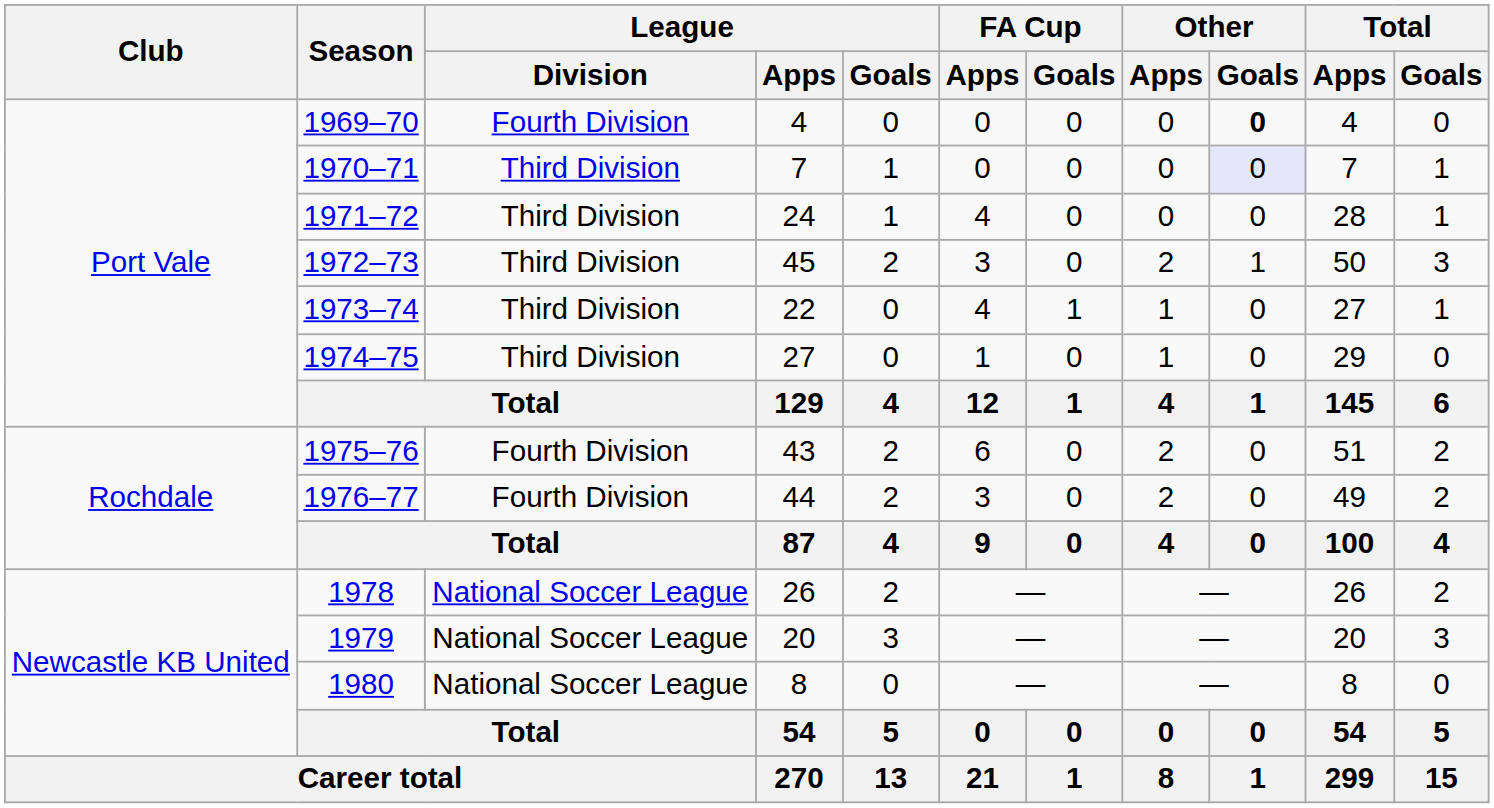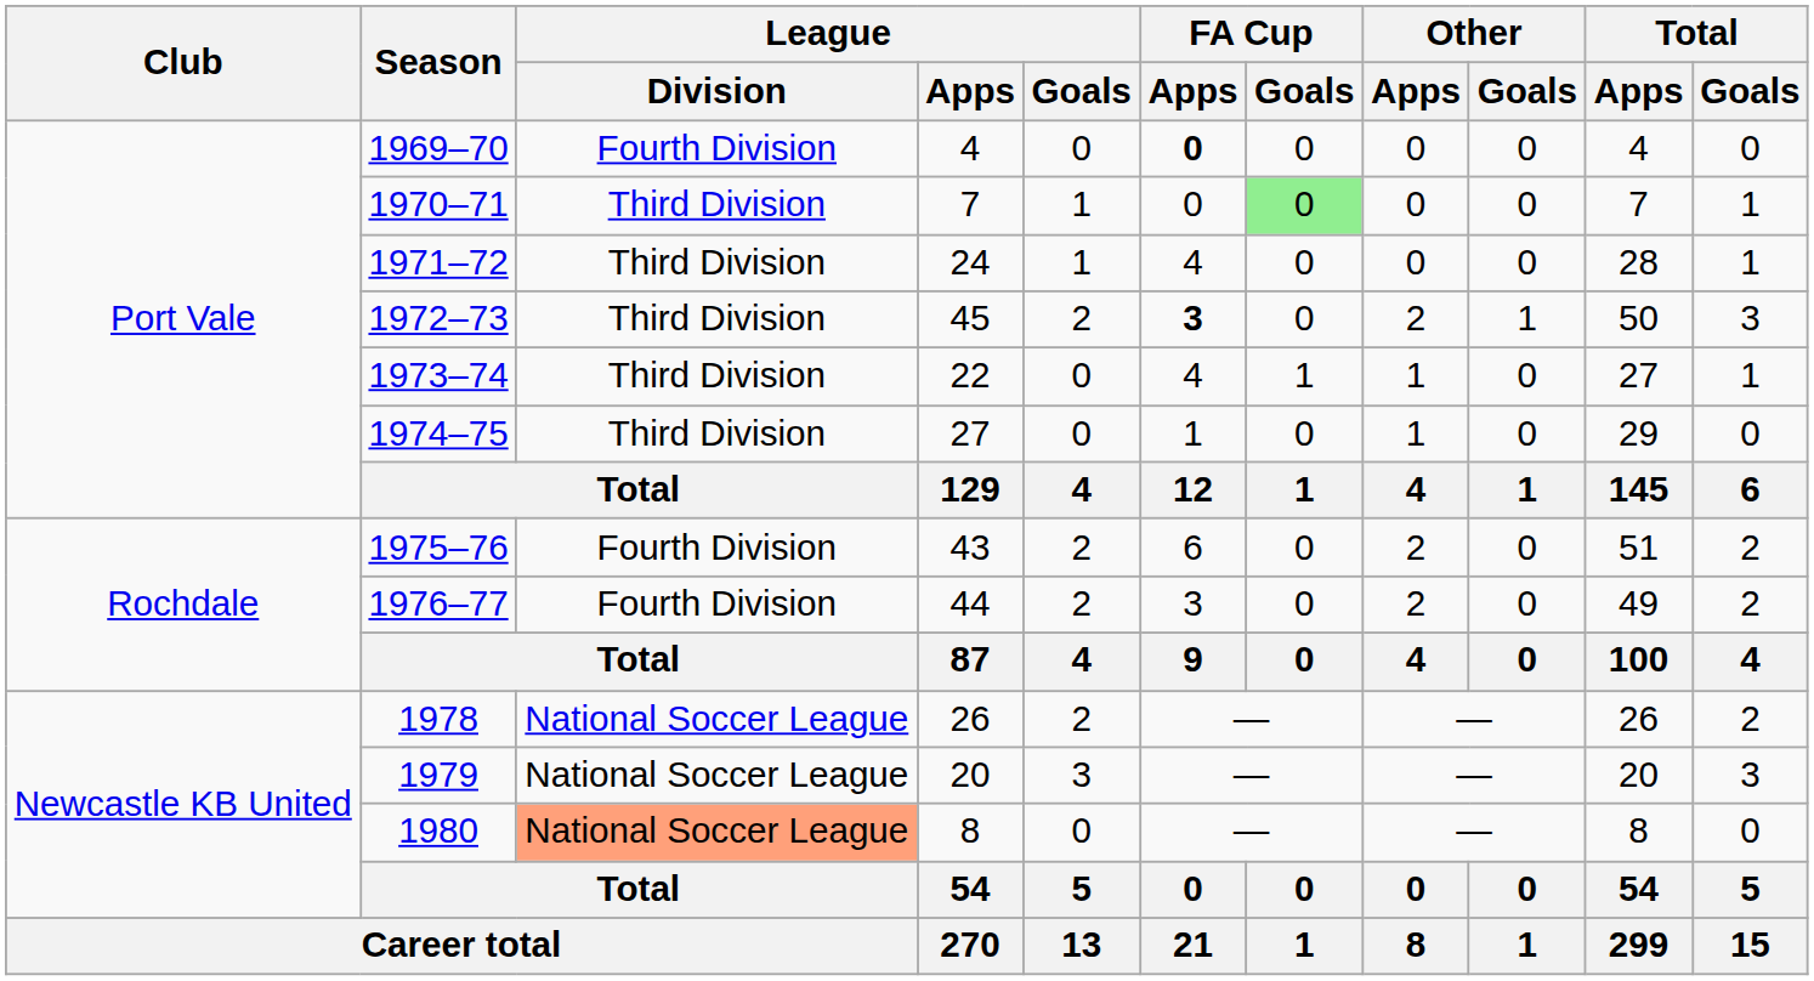1969–70 | FA Cup / Apps: normal -> bold
1969–70 | Other / Goals: bold -> normal
1970–71 | FA Cup / Goals: no background -> lightgreen background
1970–71 | Other / Goals: lavender background -> no background
1972–73 | FA Cup / Apps: normal -> bold
1980 | League / Division: no background -> lightsalmon background
